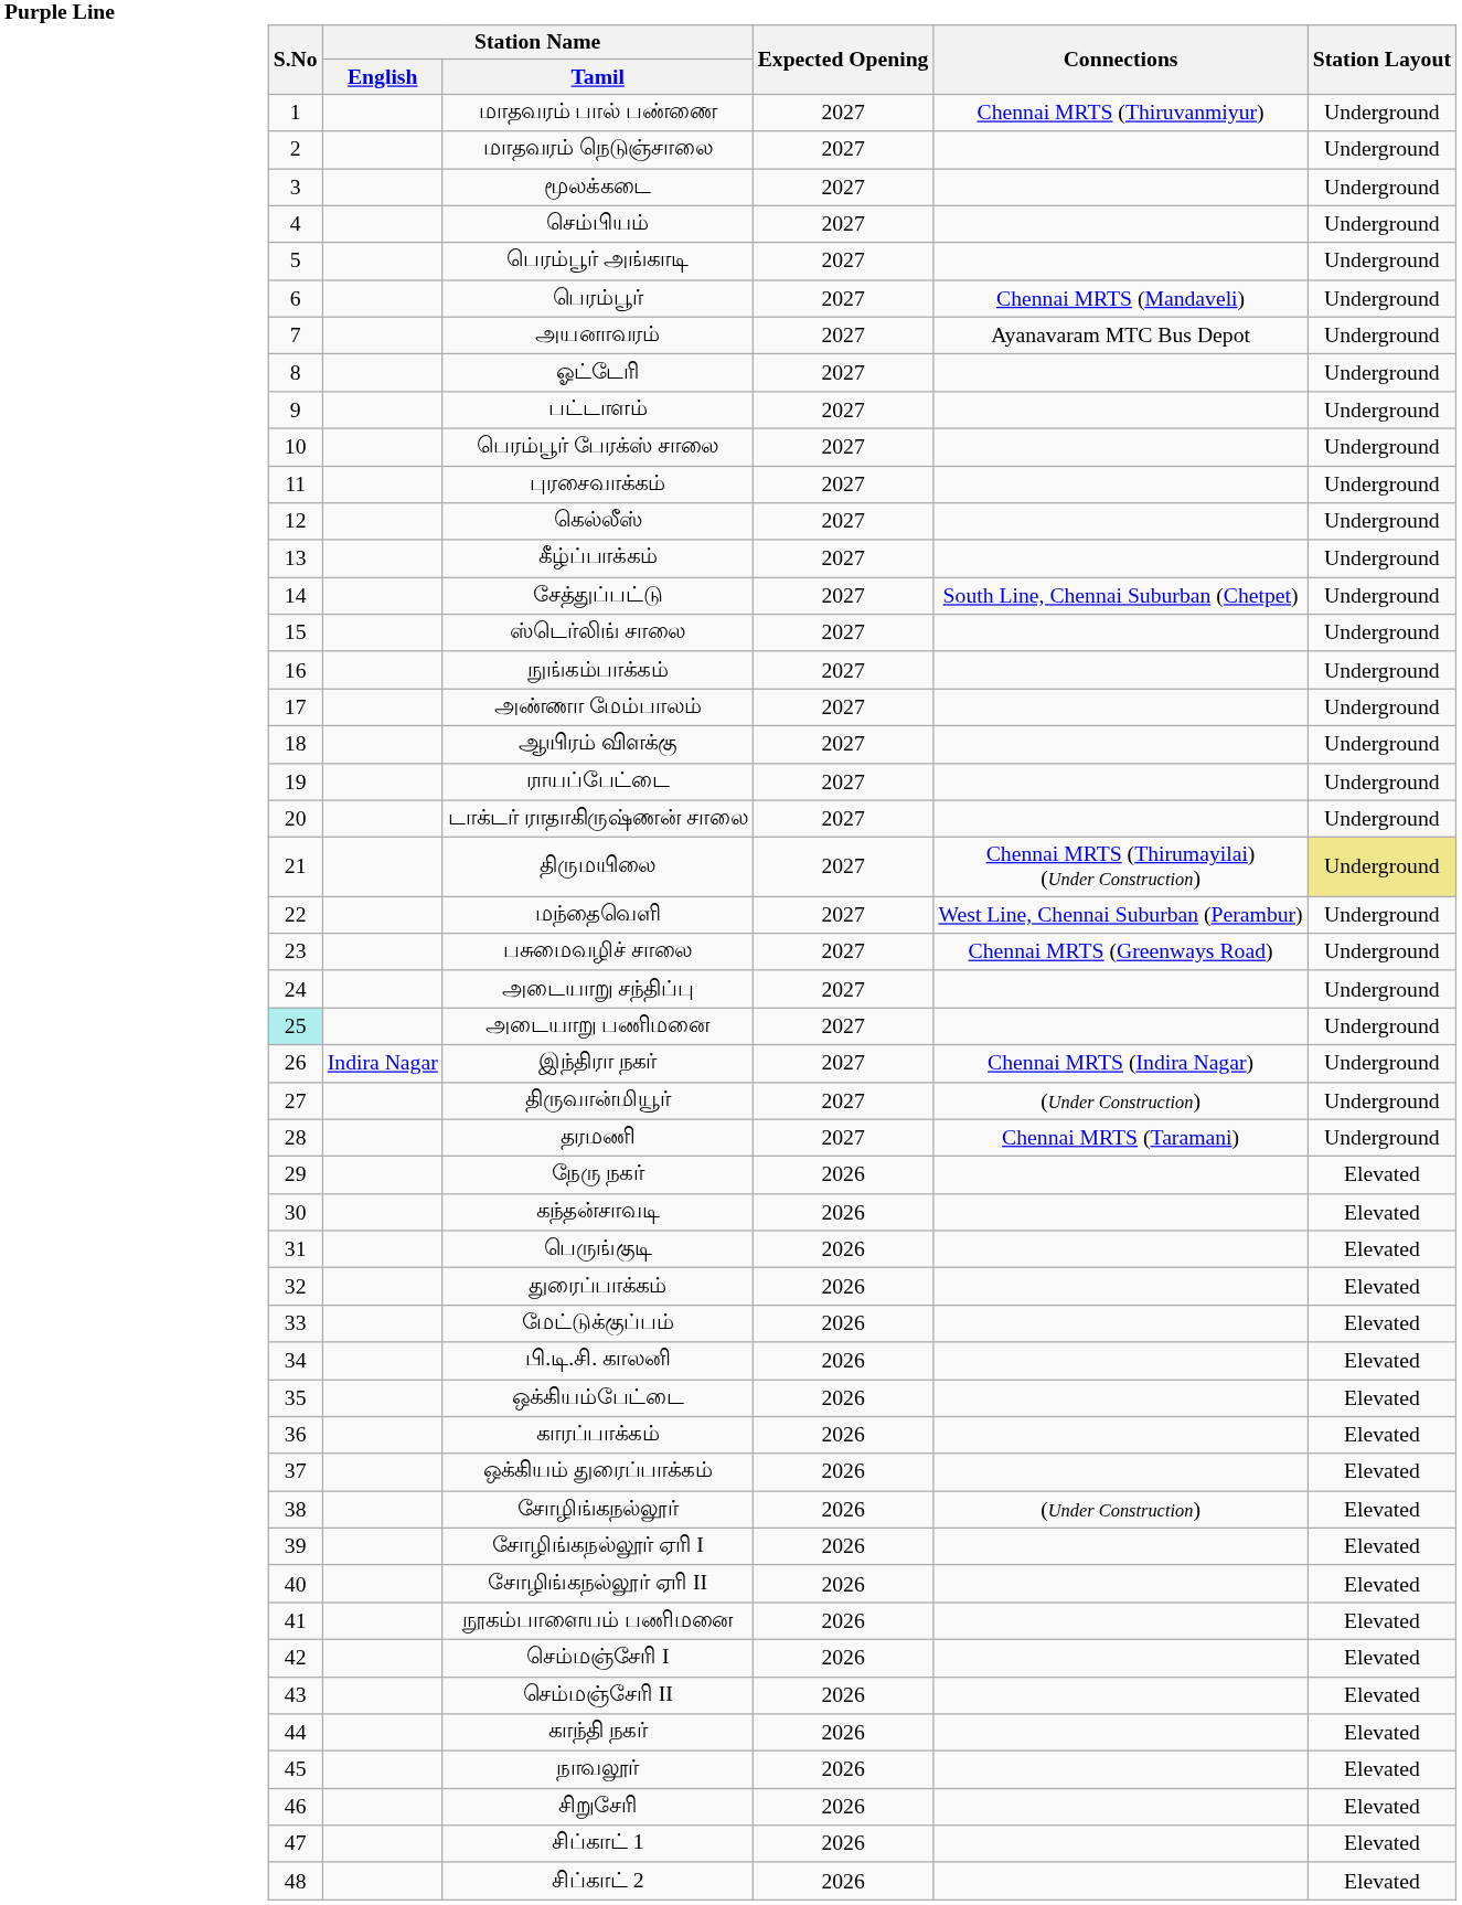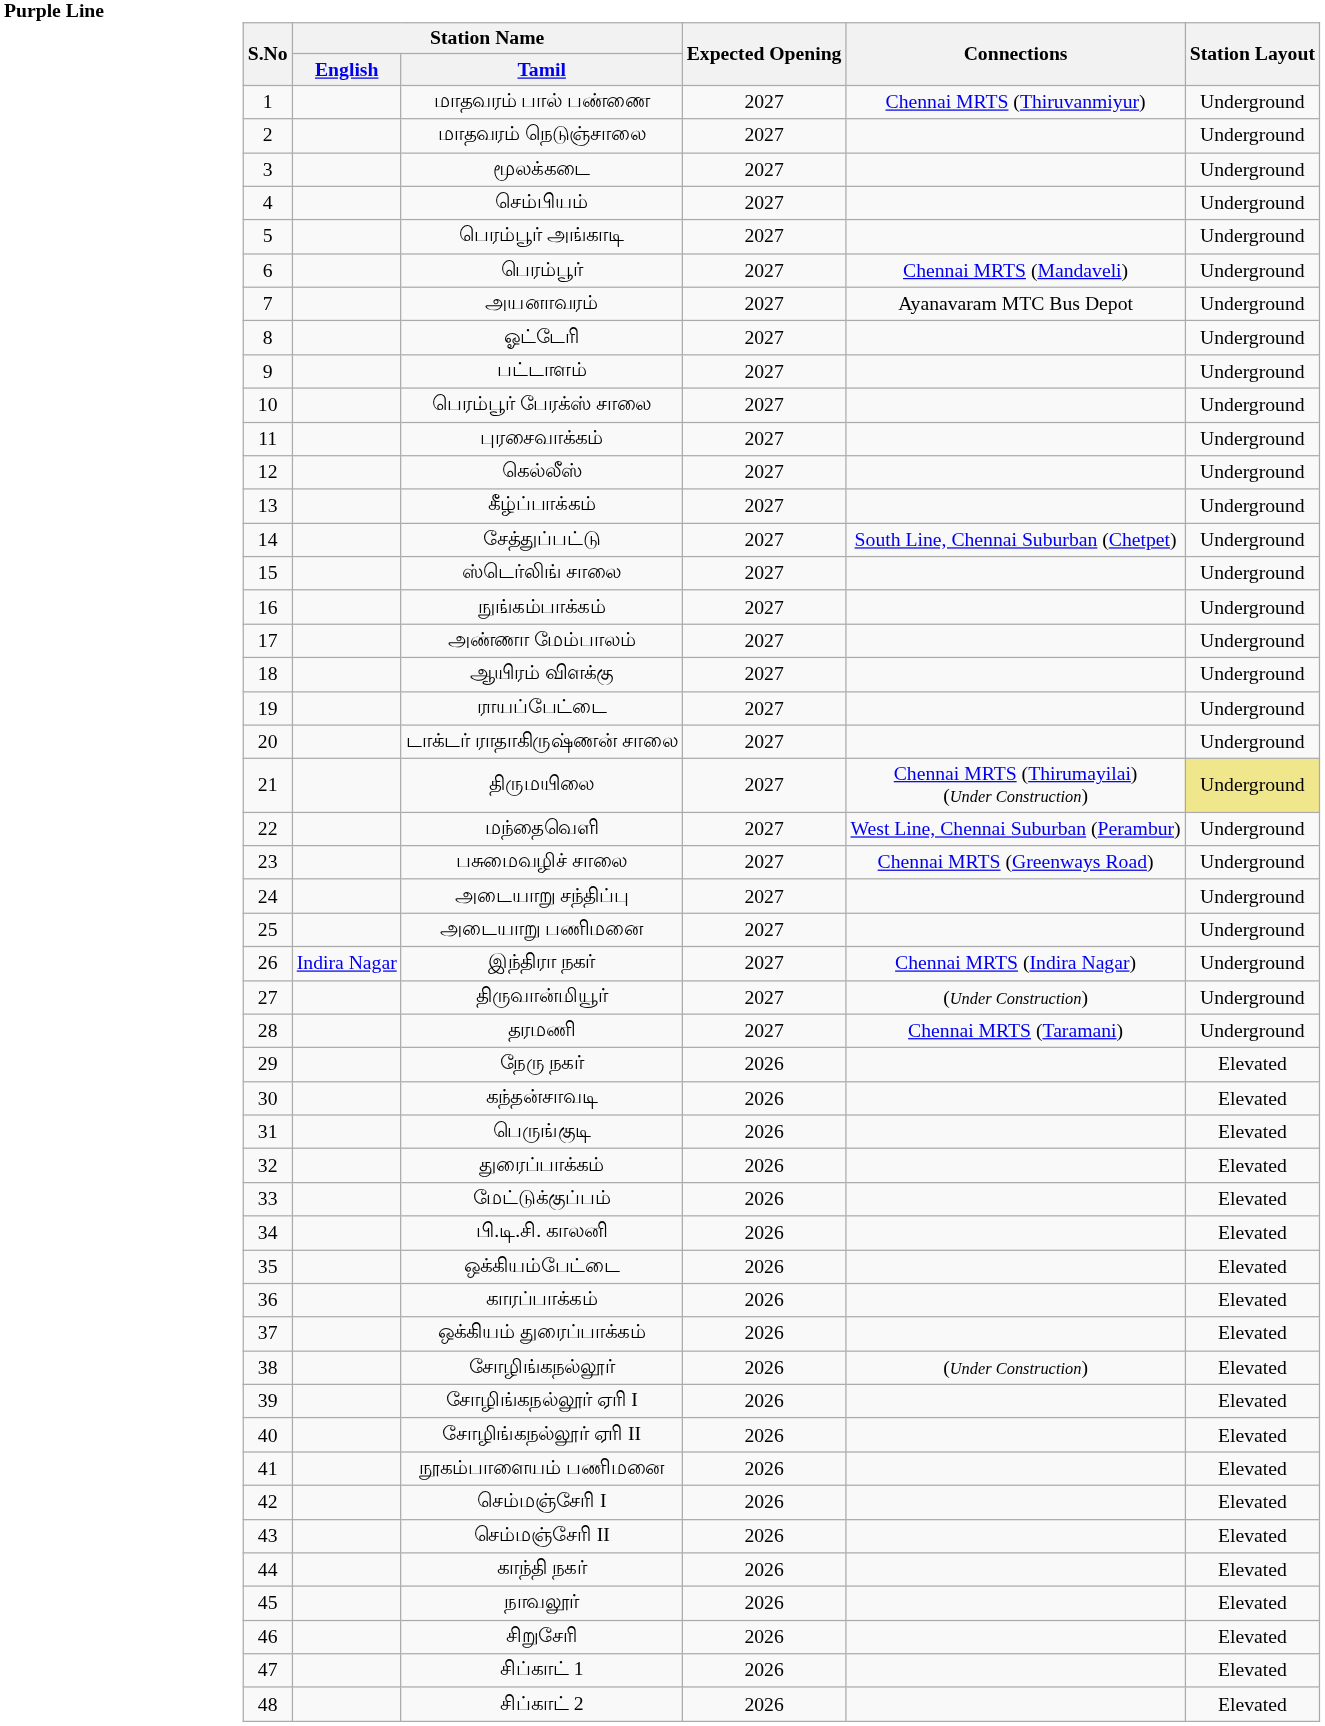அடையாறு பணிமனை | S.No: paleturquoise background -> no background
